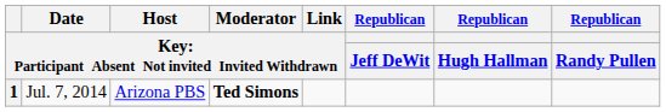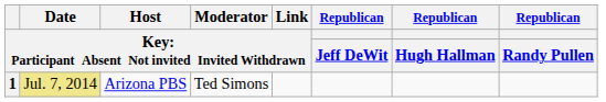1 | column 2: no background -> khaki background
1 | column 4: bold -> normal
